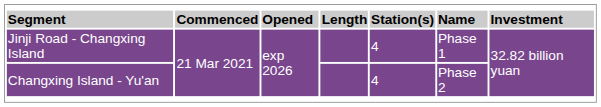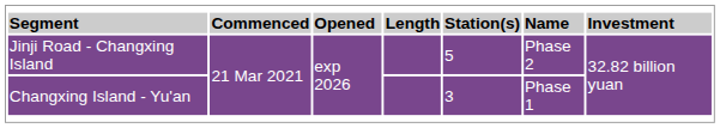Jinji Road - Changxing Island | Station(s): 4 -> 5
Jinji Road - Changxing Island | Name: Phase 1 -> Phase 2
Changxing Island - Yu'an | Station(s): 4 -> 3
Changxing Island - Yu'an | Name: Phase 2 -> Phase 1
